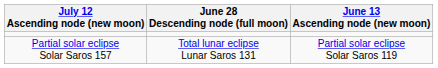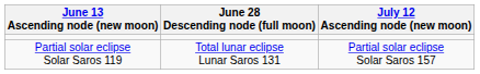columns swapped: June 13 Ascending node (new moon) <-> July 12 Ascending node (new moon)
